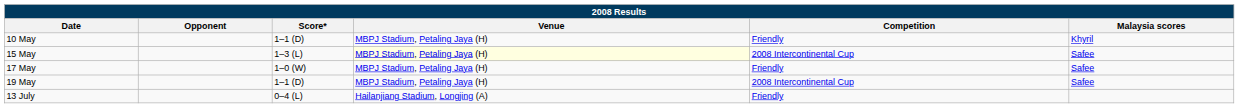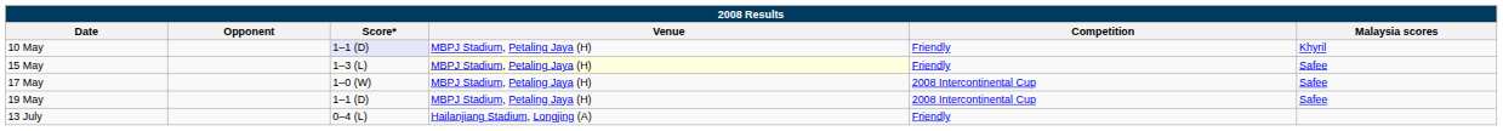10 May | Score*: no background -> lavender background
15 May | Competition: 2008 Intercontinental Cup -> Friendly
17 May | Competition: Friendly -> 2008 Intercontinental Cup
